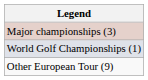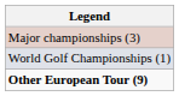row 4 | column 1: normal -> bold
